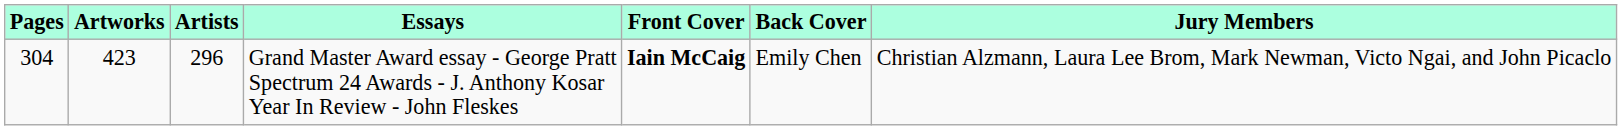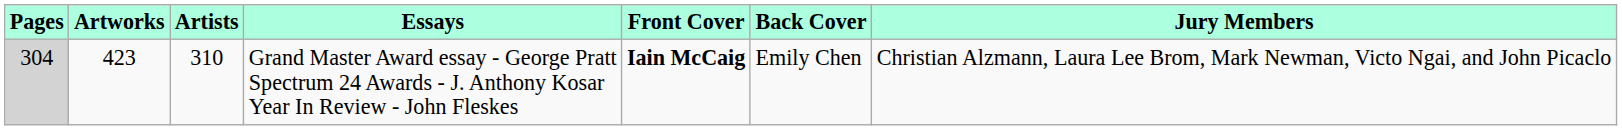row 2 | Pages: no background -> lightgrey background
row 2 | Artists: 296 -> 310
